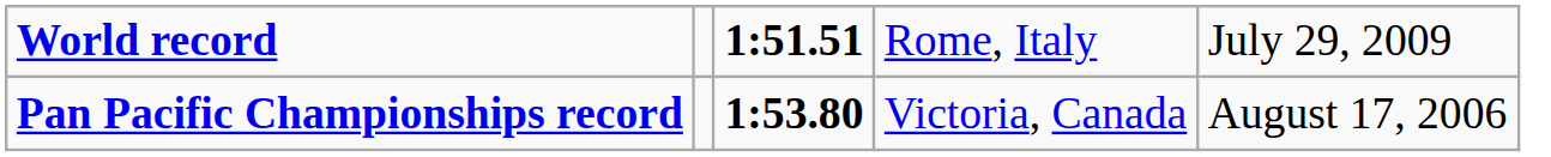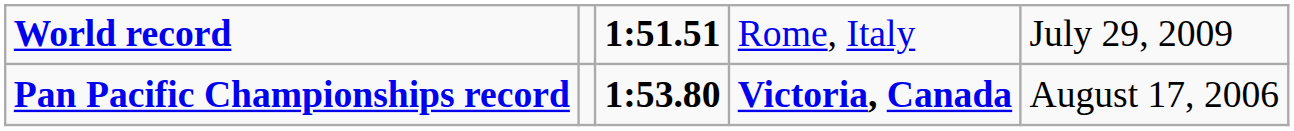Pan Pacific Championships record | column 4: normal -> bold
